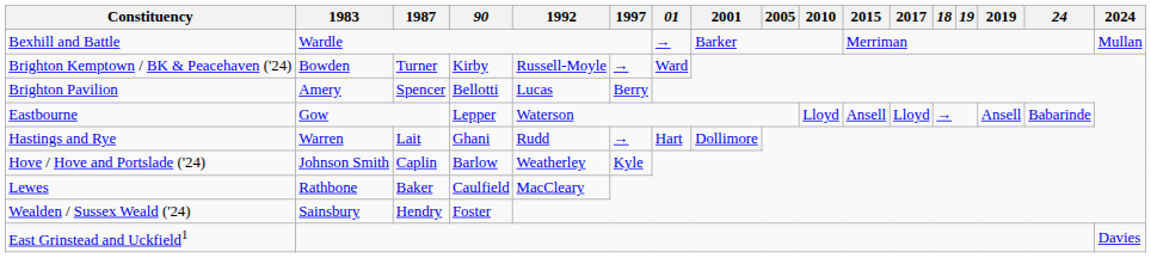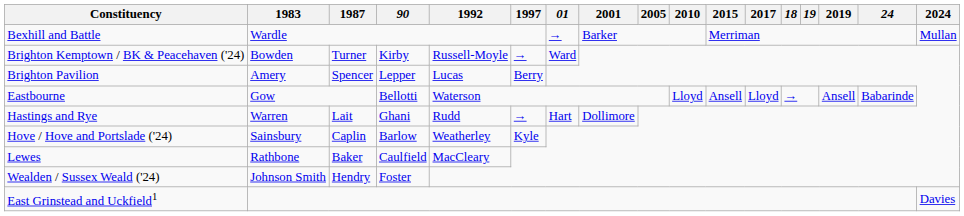Brighton Pavilion | 90: Bellotti -> Lepper
Eastbourne | 90: Lepper -> Bellotti
Hove / Hove and Portslade ('24) | 1983: Johnson Smith -> Sainsbury
Wealden / Sussex Weald ('24) | 1983: Sainsbury -> Johnson Smith
